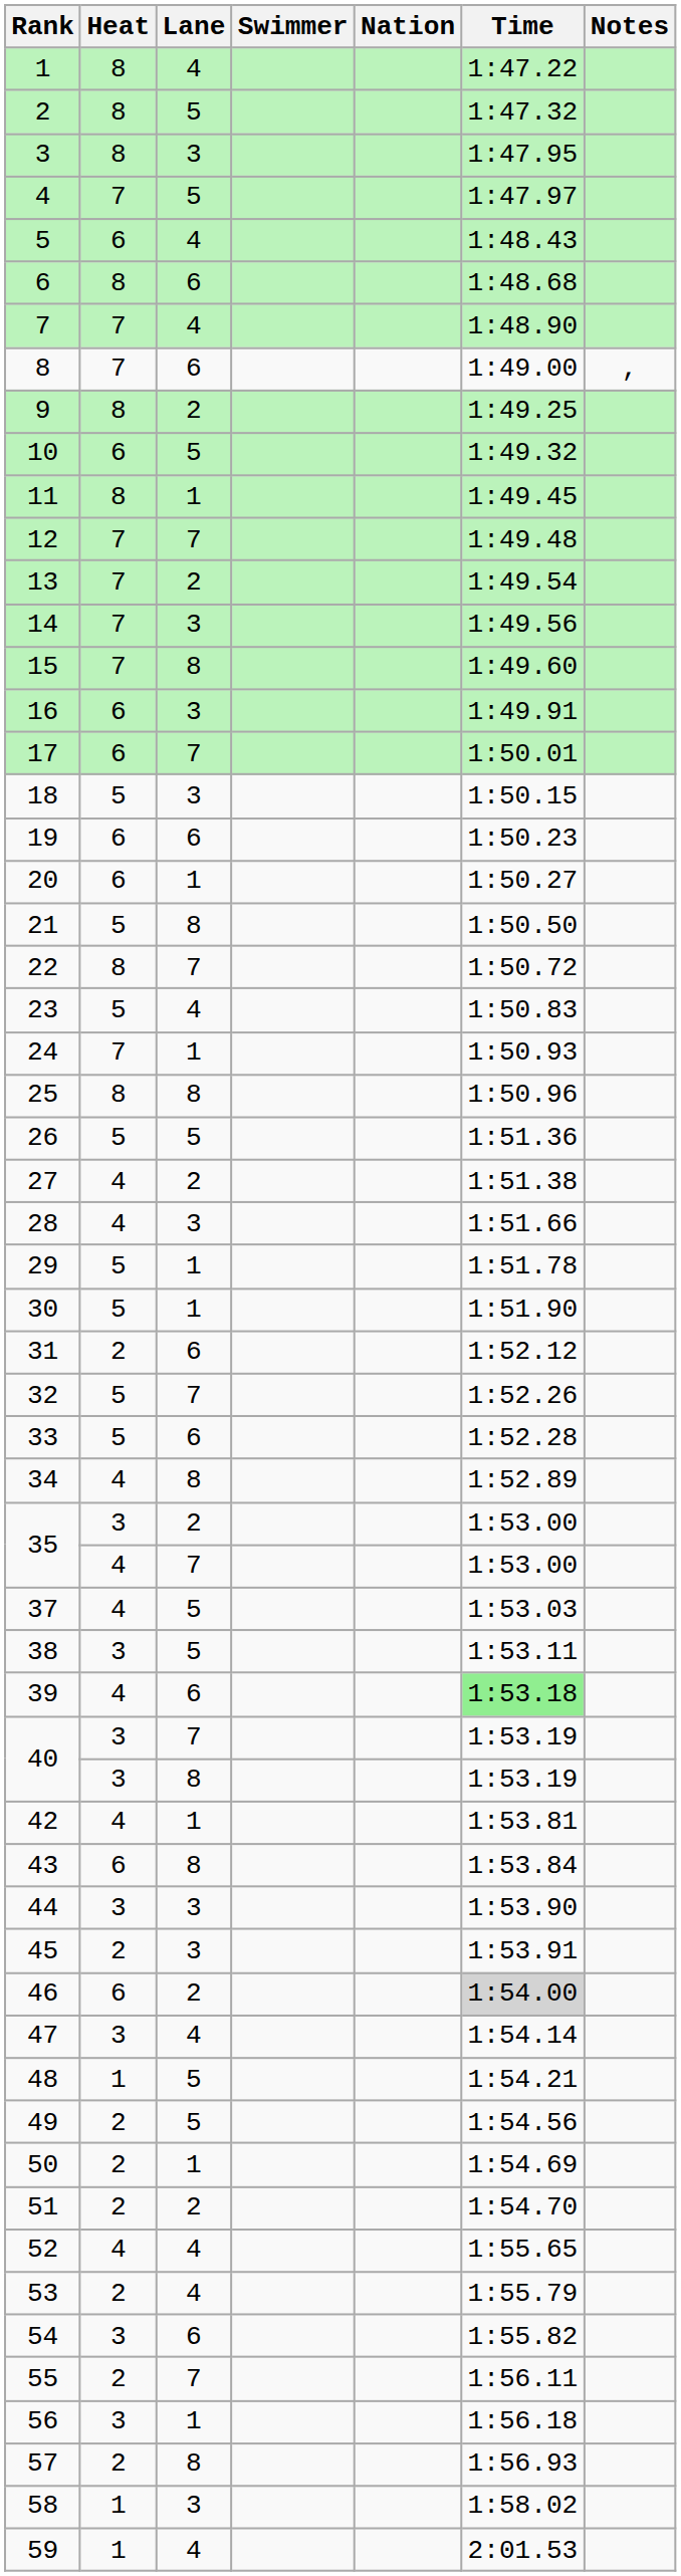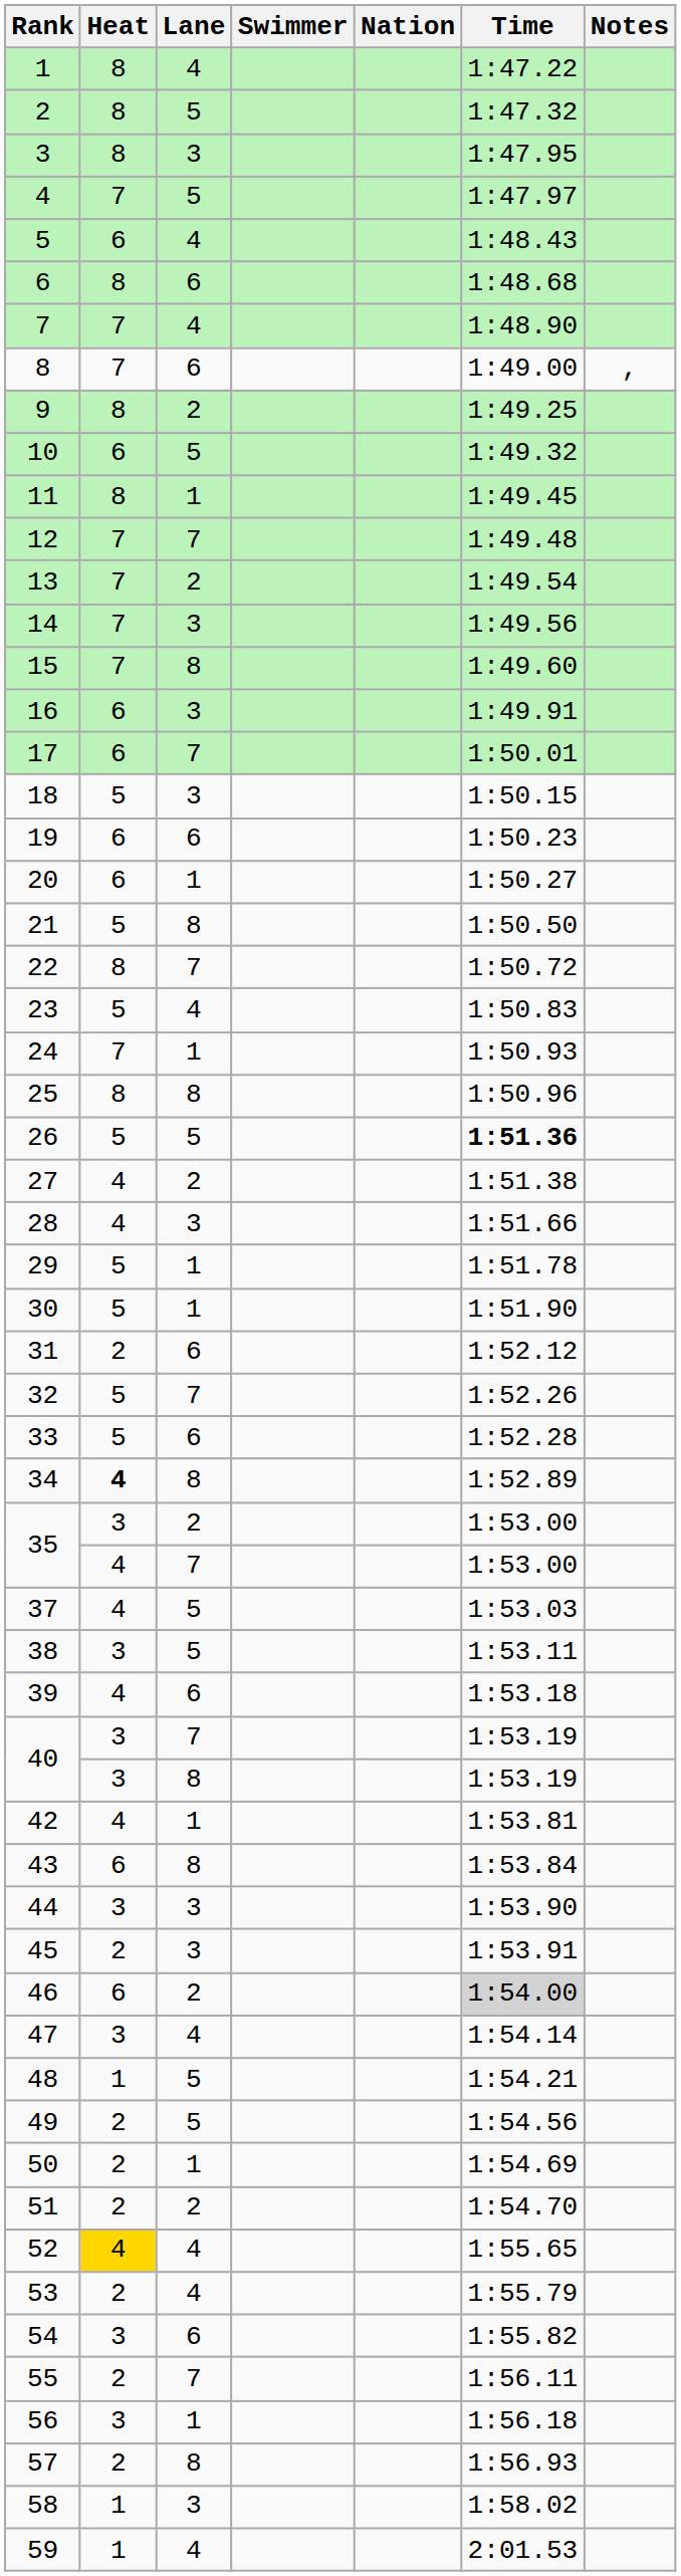26 | Time: normal -> bold
34 | Heat: normal -> bold
39 | Time: lightgreen background -> no background
52 | Heat: no background -> gold background
